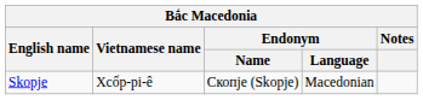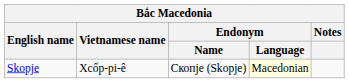Skopje | Endonym / Language: no background -> lightyellow background
